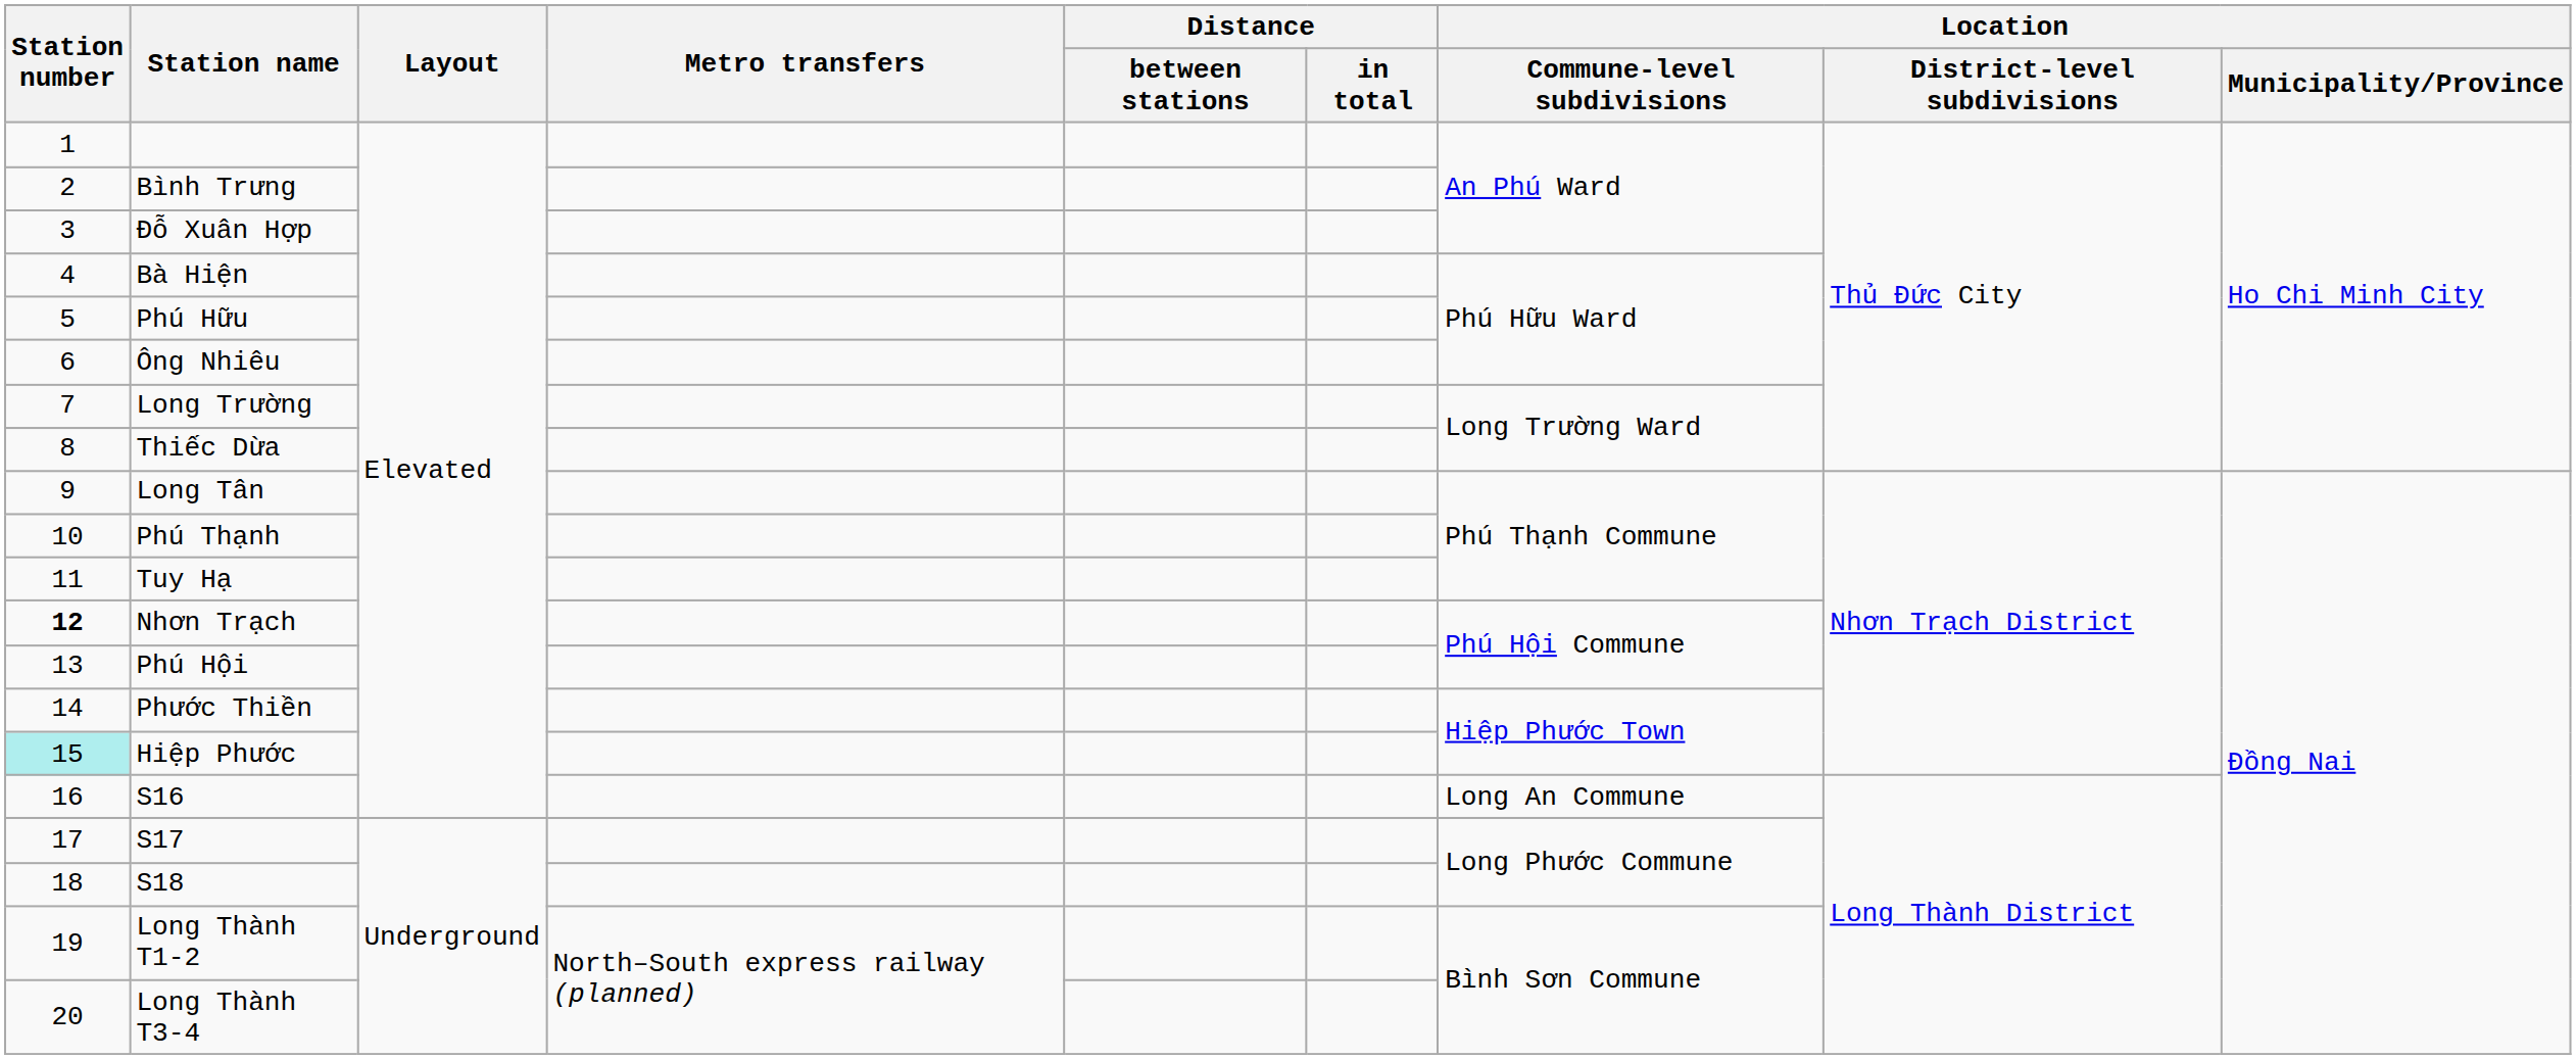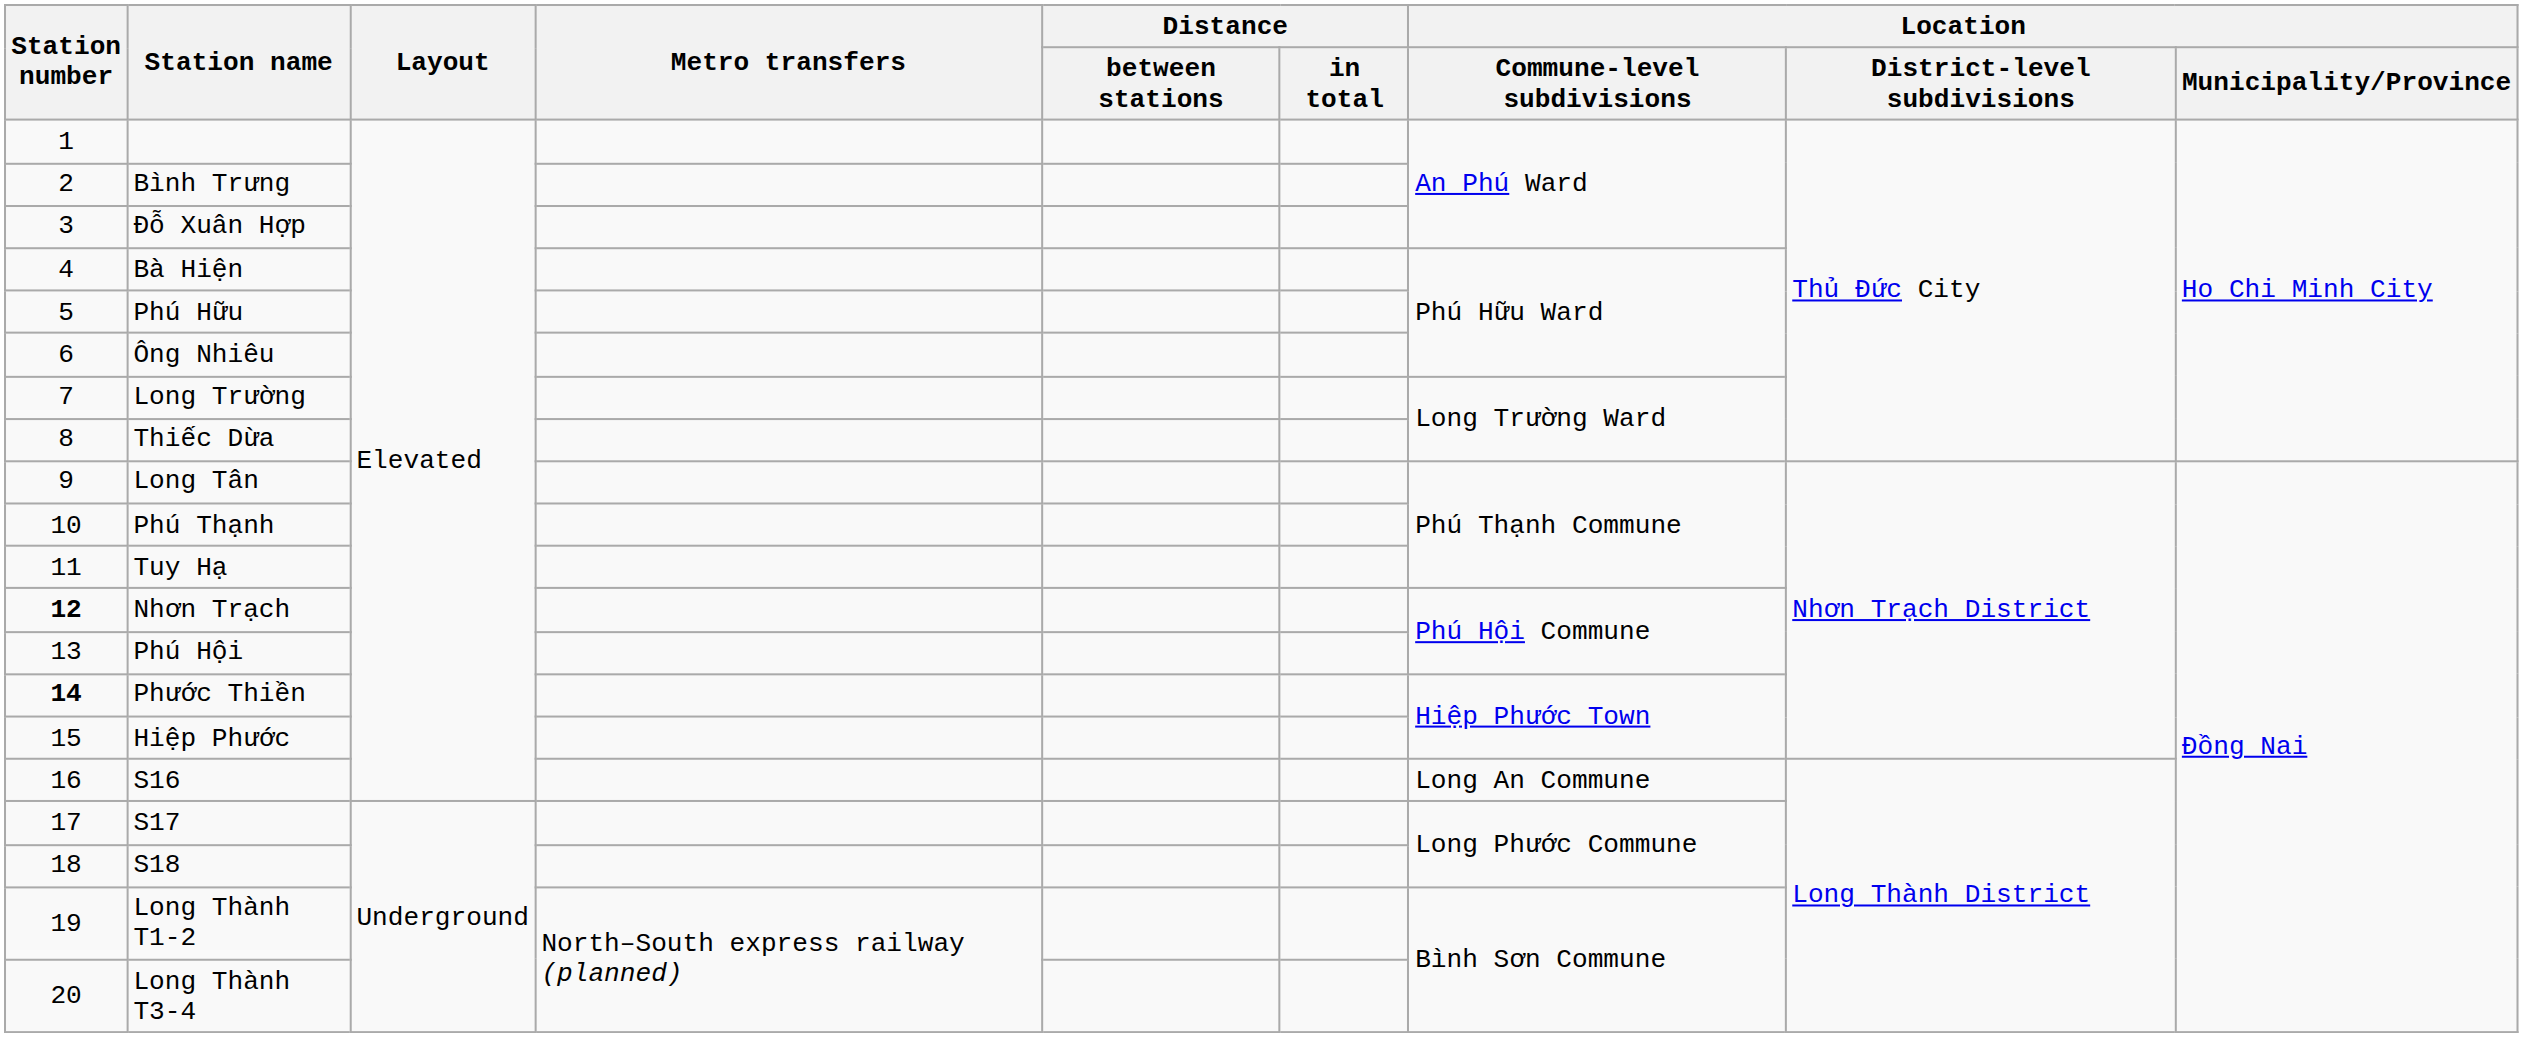Phước Thiền | Station number: normal -> bold
Hiệp Phước | Station number: paleturquoise background -> no background
